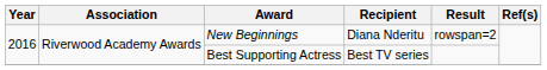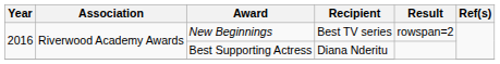New Beginnings | Recipient: Diana Nderitu -> Best TV series
Best Supporting Actress | Recipient: Best TV series -> Diana Nderitu
